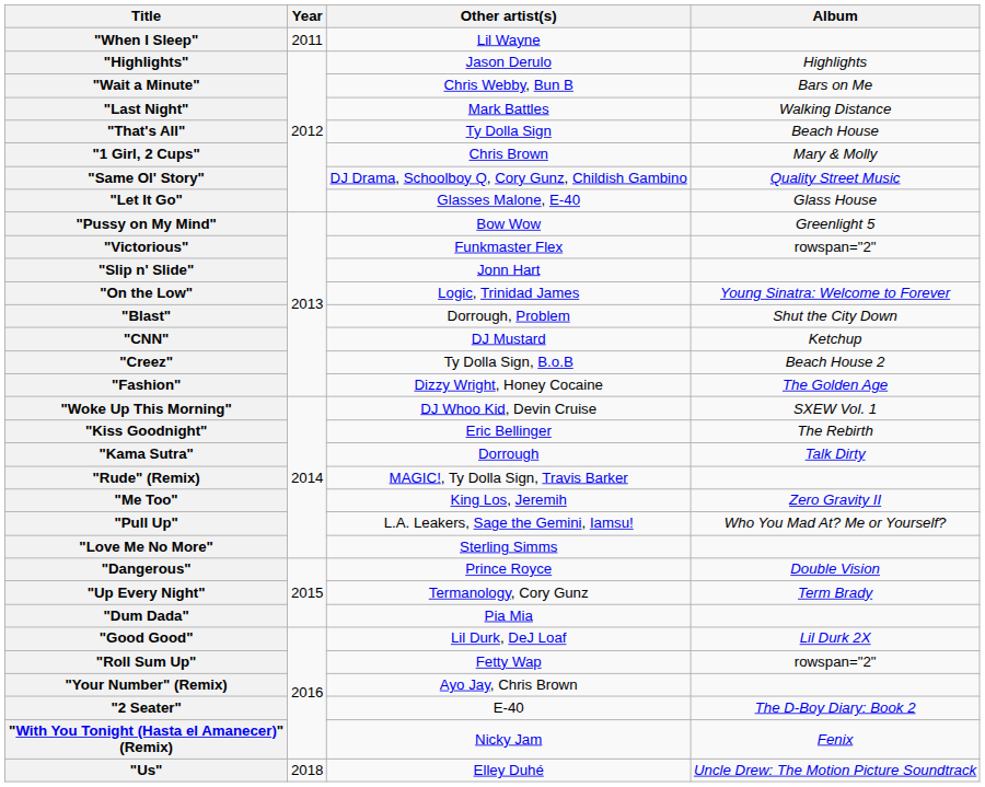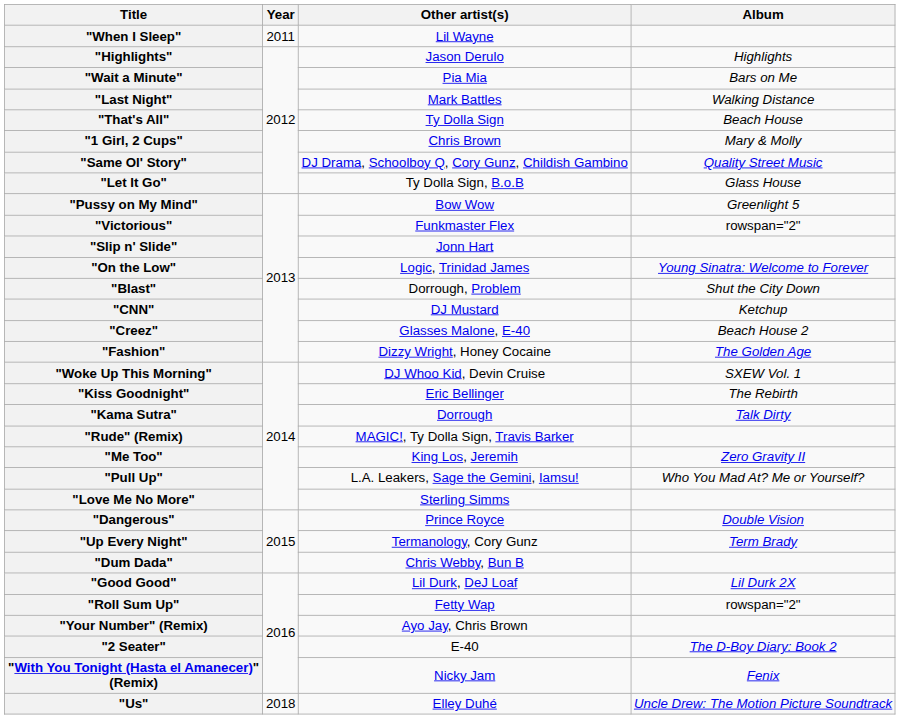"Wait a Minute" | Other artist(s): Chris Webby, Bun B -> Pia Mia
"Let It Go" | Other artist(s): Glasses Malone, E-40 -> Ty Dolla Sign, B.o.B
"Creez" | Other artist(s): Ty Dolla Sign, B.o.B -> Glasses Malone, E-40
"Dum Dada" | Other artist(s): Pia Mia -> Chris Webby, Bun B
